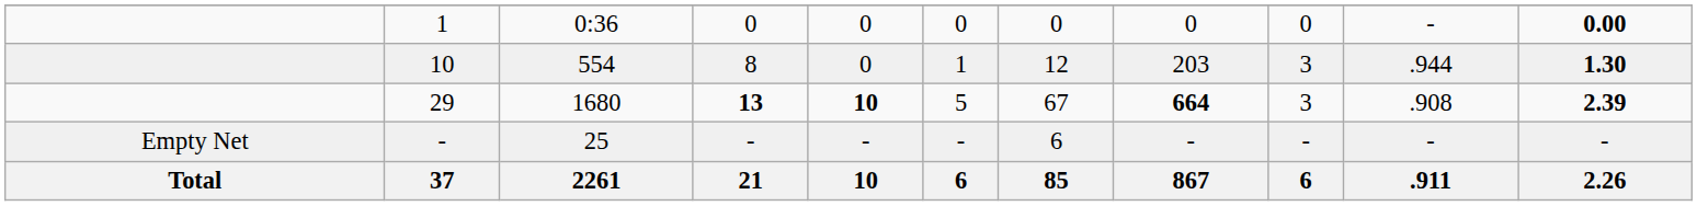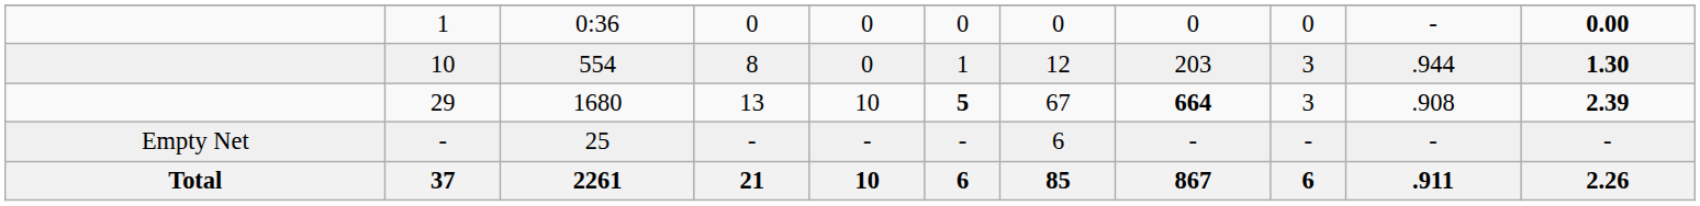29 | column 4: bold -> normal
29 | column 5: bold -> normal
29 | column 6: normal -> bold
